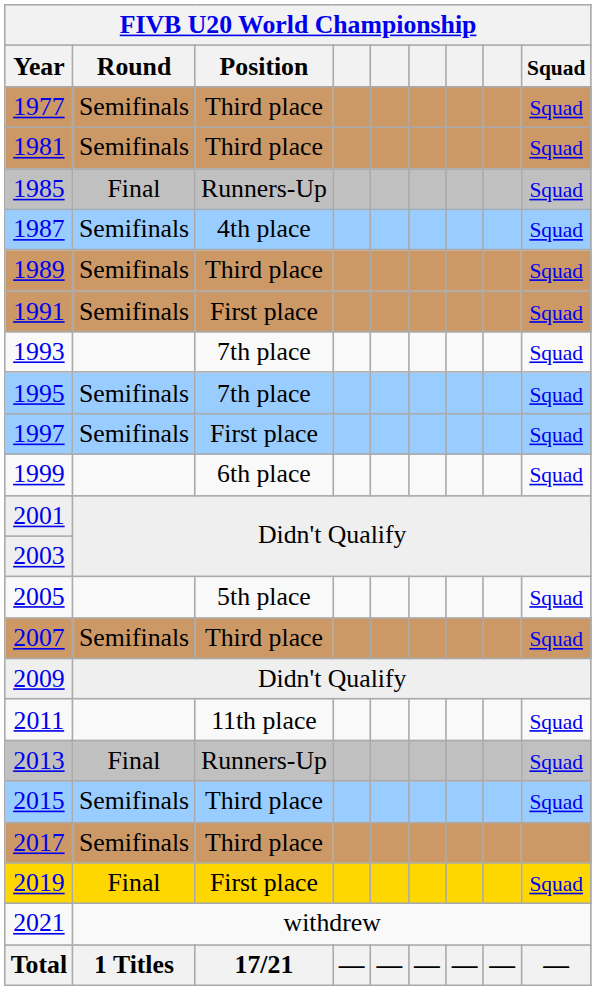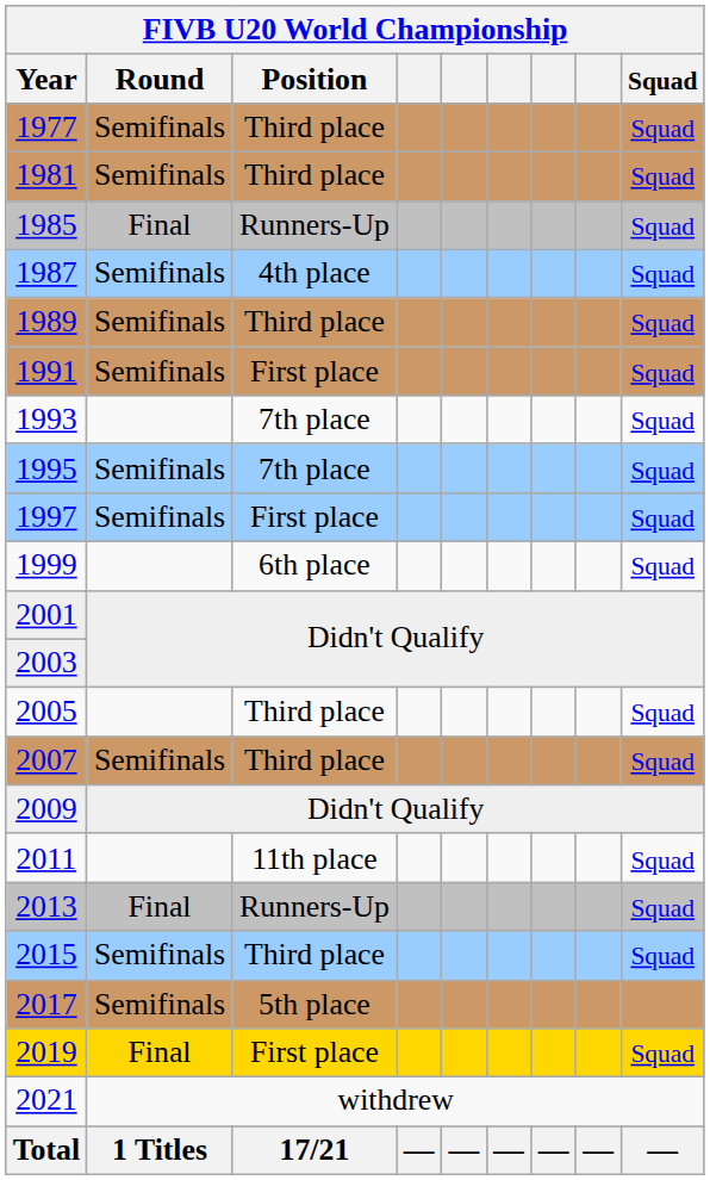2005 | FIVB U20 World Championship / Position: 5th place -> Third place
2017 | FIVB U20 World Championship / Position: Third place -> 5th place
